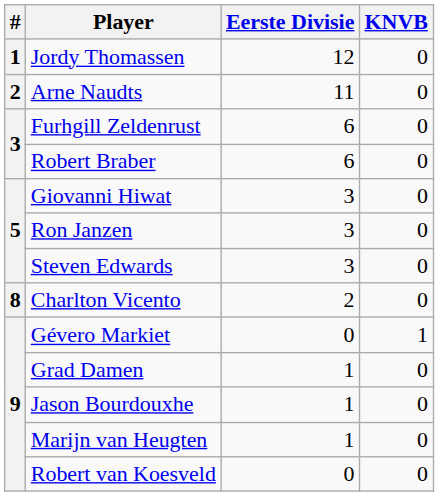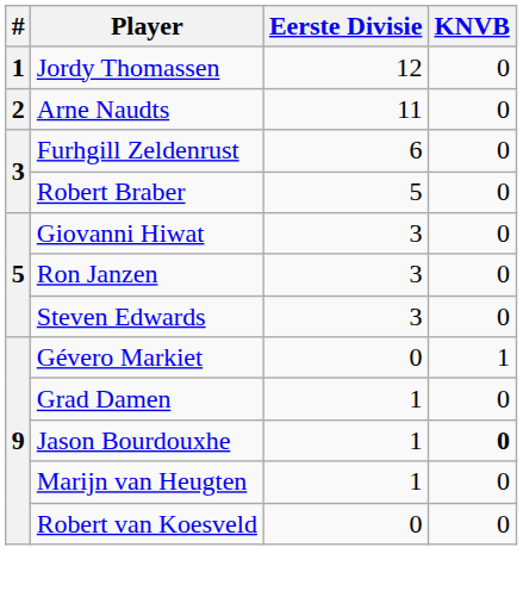Robert Braber | Eerste Divisie: 6 -> 5
- row: 8 | Charlton Vicento | 2 | 0
Jason Bourdouxhe | KNVB: normal -> bold
